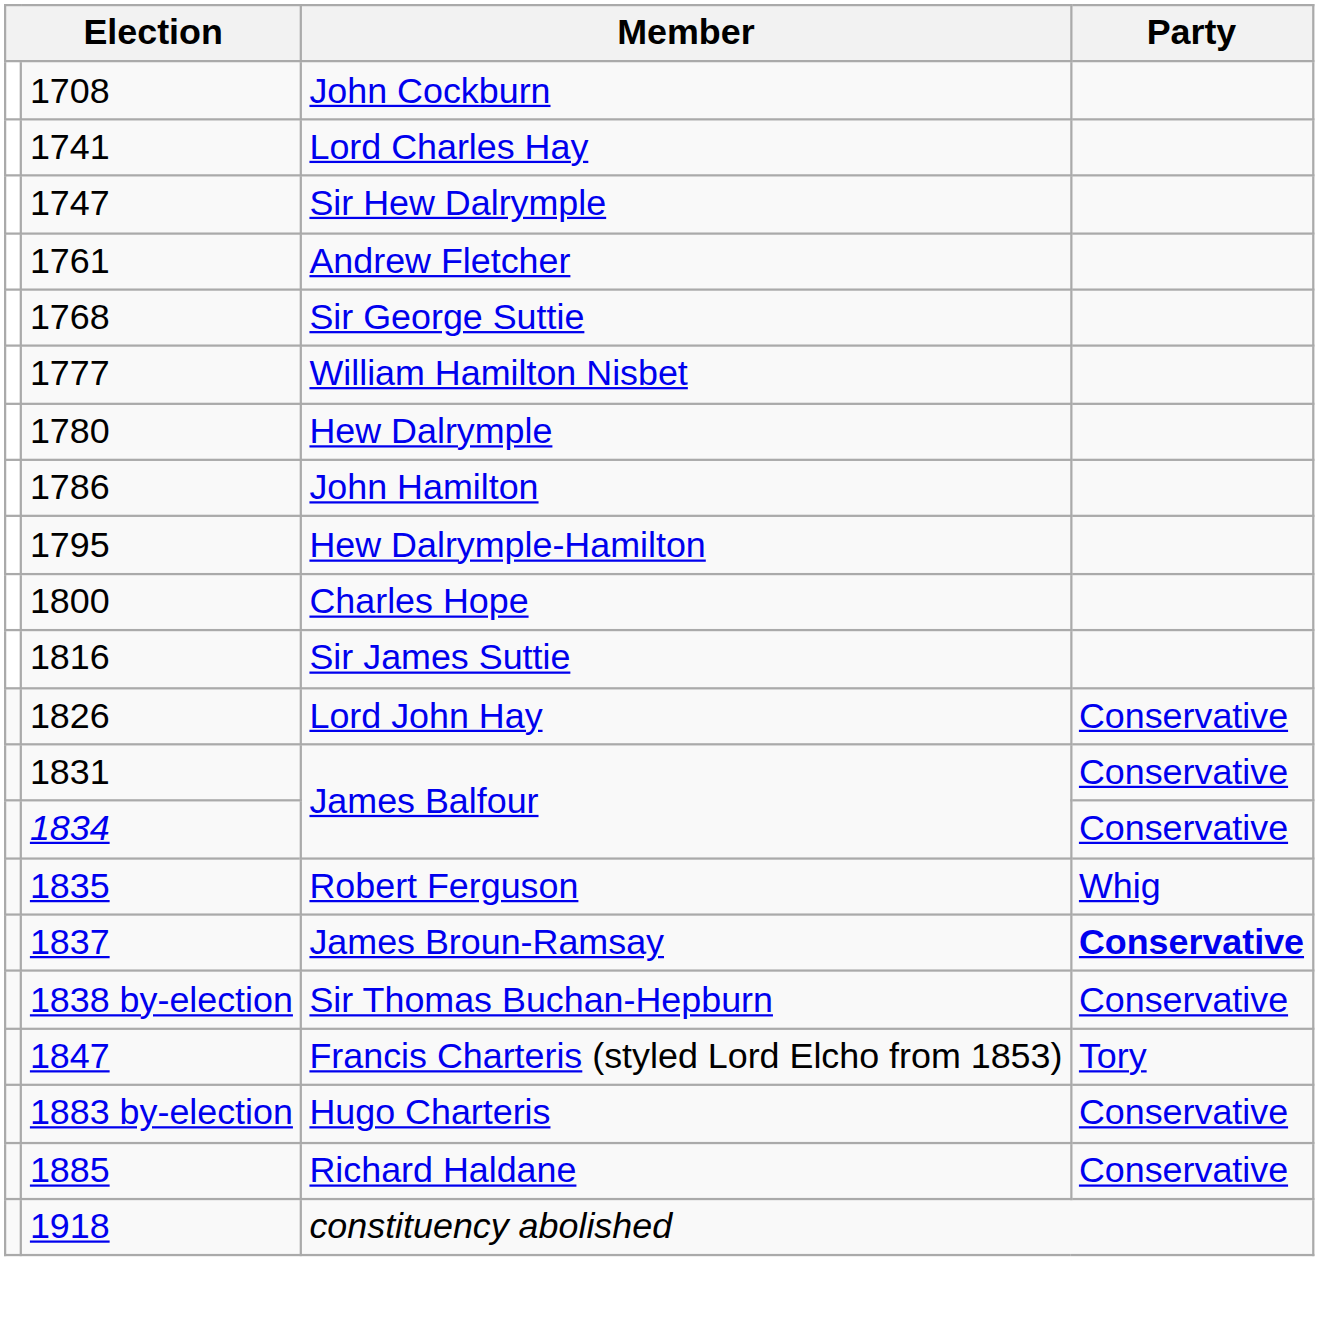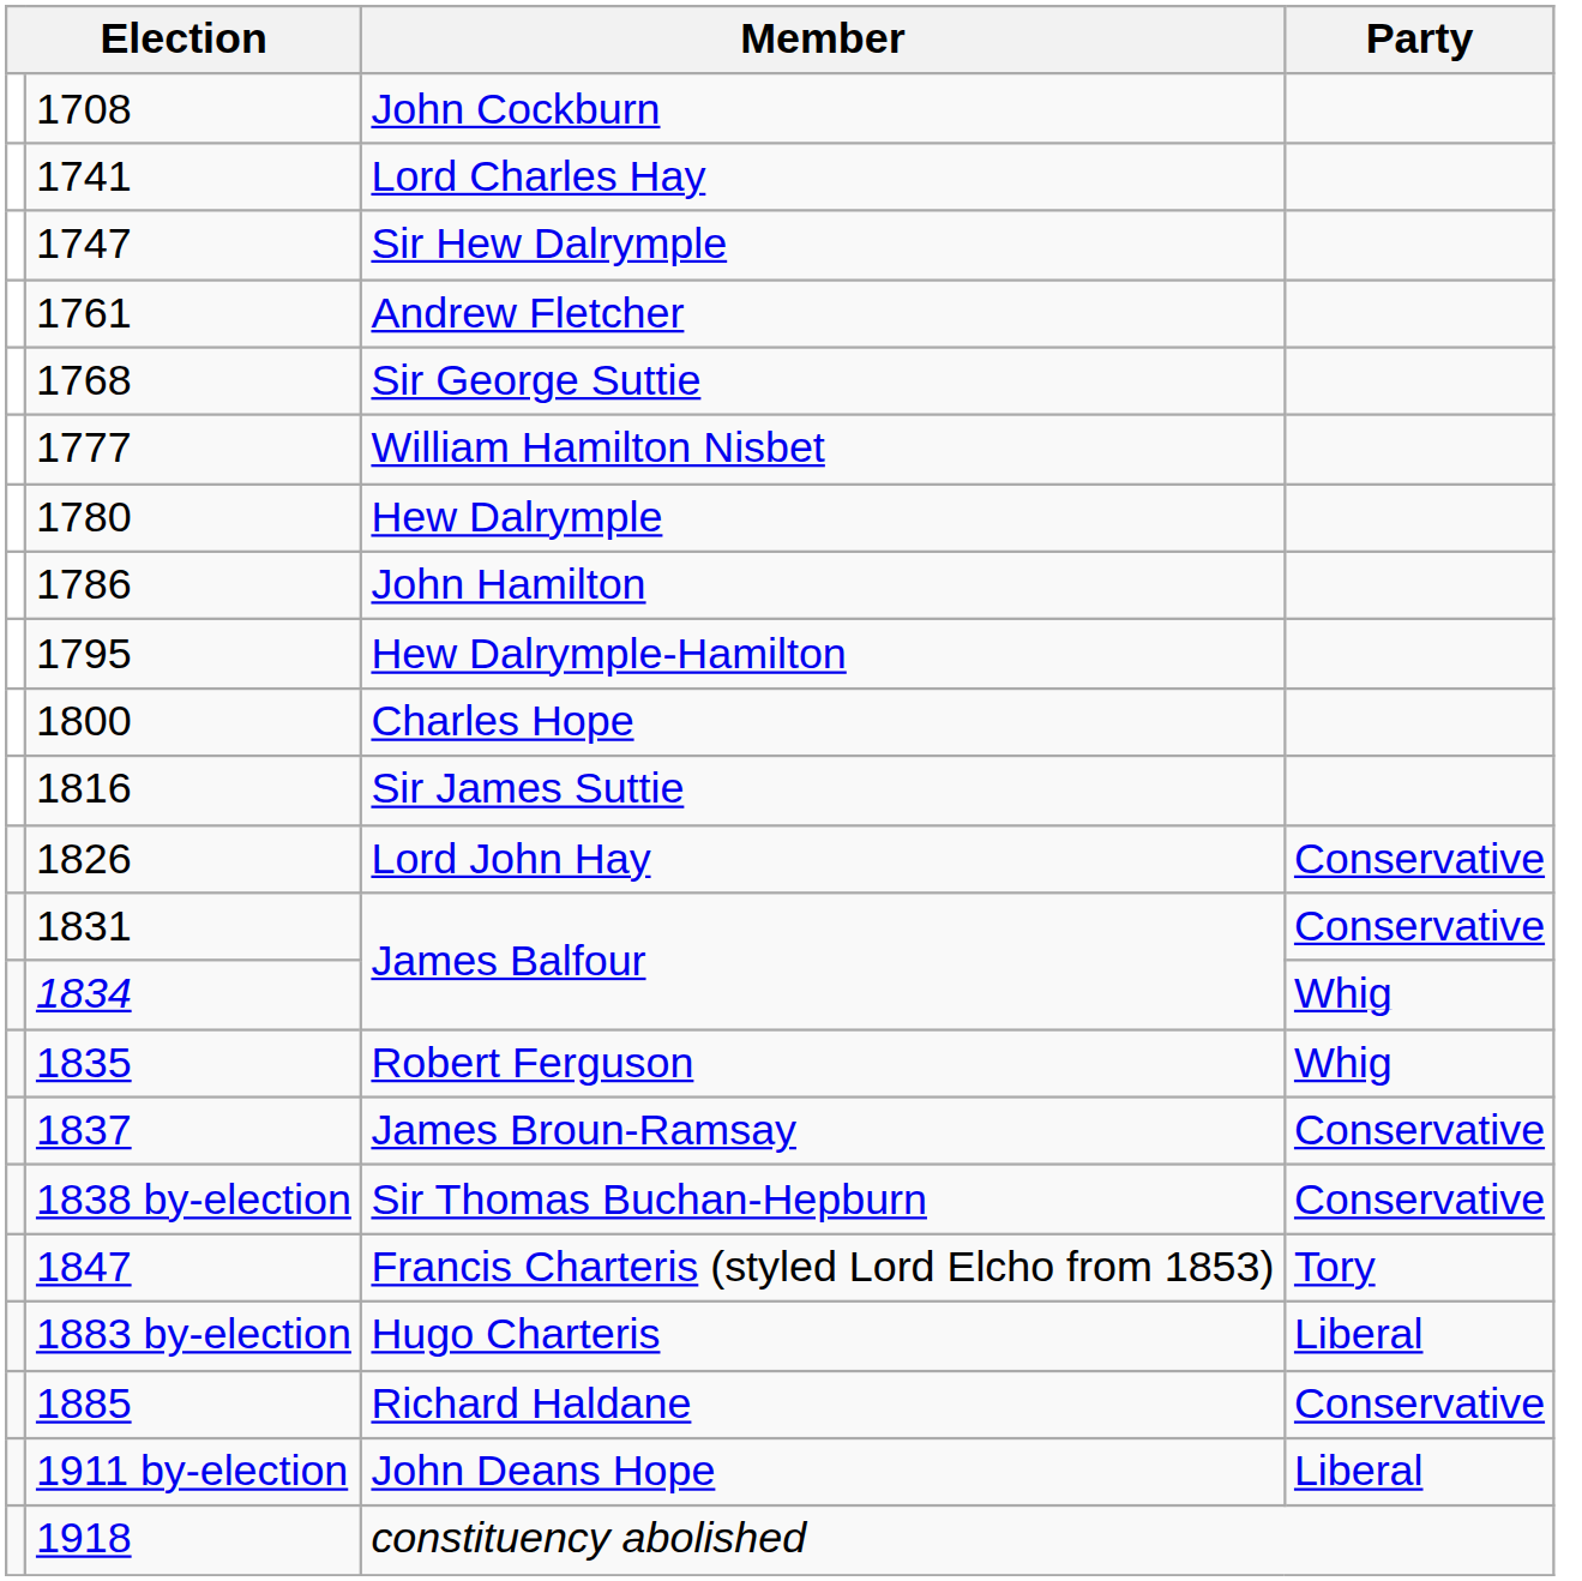1834 / James Balfour | Party: Conservative -> Whig
James Broun-Ramsay | Party: bold -> normal
Hugo Charteris | Party: Conservative -> Liberal
+ row: 1911 by-election | John Deans Hope | Liberal
